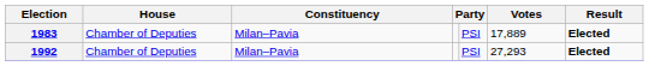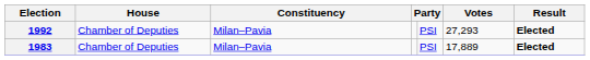rows swapped: 1983 <-> 1992
